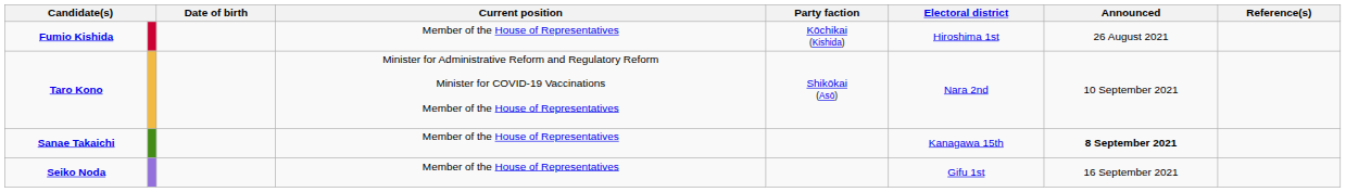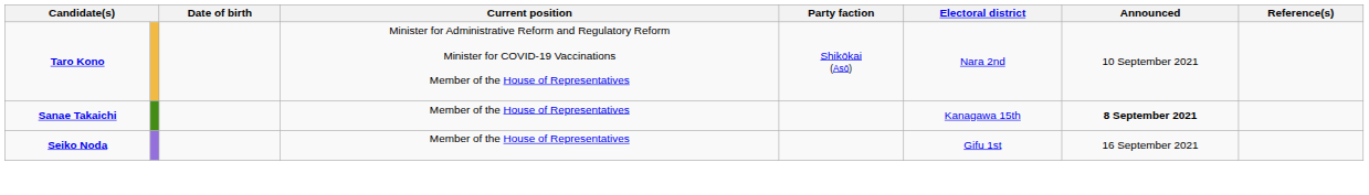- row: Fumio Kishida | Member of the House of Representatives | Kōchikai (Kishida) | Hiroshima 1st | 26 August 2021
